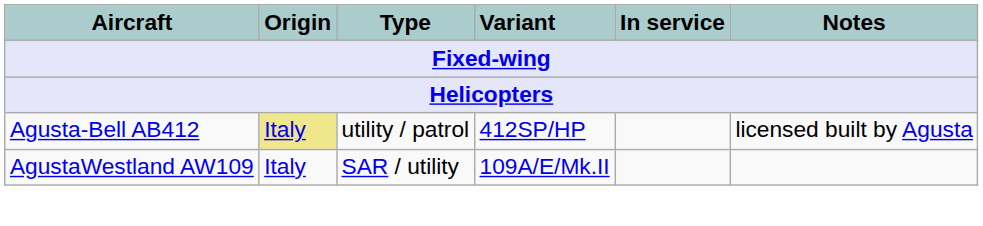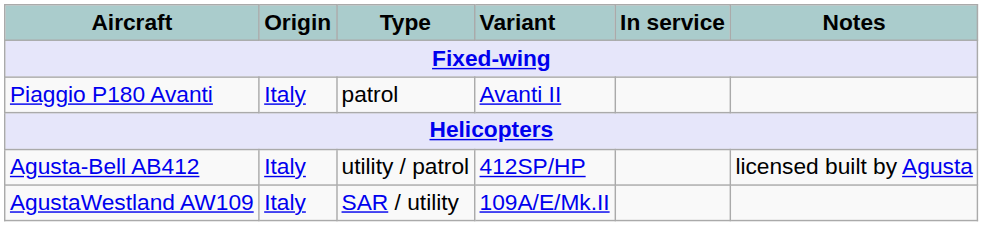+ row: Piaggio P180 Avanti | Italy | patrol | Avanti II
Agusta-Bell AB412 | Origin: khaki background -> no background
